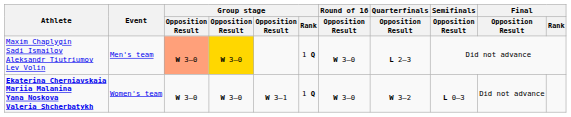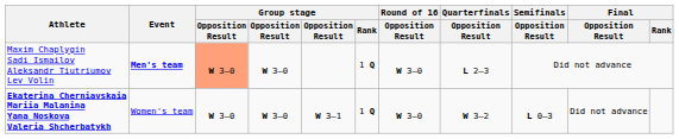Maxim Chaplygin Sadi Ismailov Aleksandr Tiutriumov Lev Volin | Event: normal -> bold
Maxim Chaplygin Sadi Ismailov Aleksandr Tiutriumov Lev Volin | column 4: gold background -> no background
